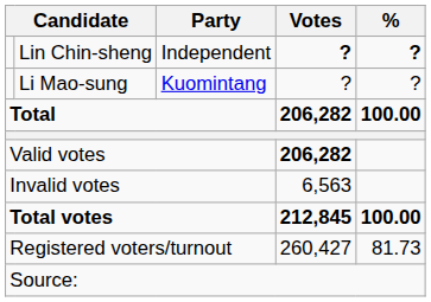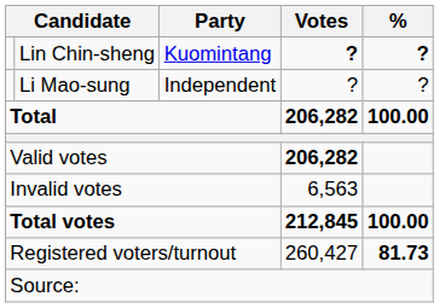Lin Chin-sheng | Party: Independent -> Kuomintang
Li Mao-sung | Party: Kuomintang -> Independent
Registered voters/turnout | %: normal -> bold
